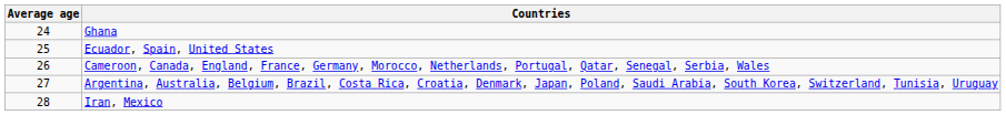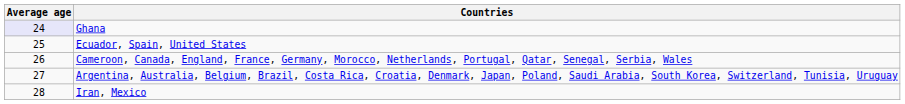Ghana | Average age: no background -> lavender background
